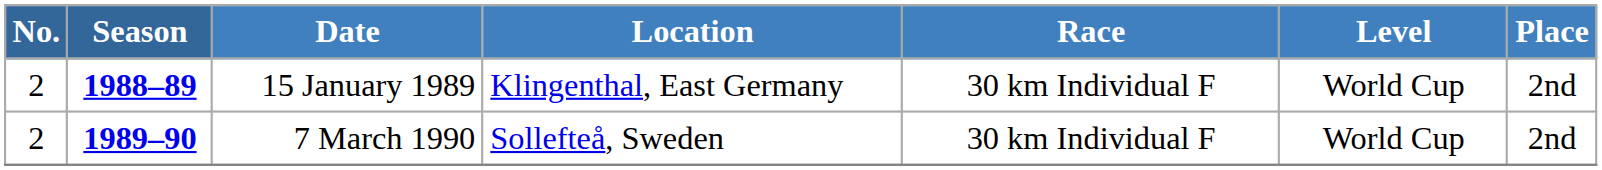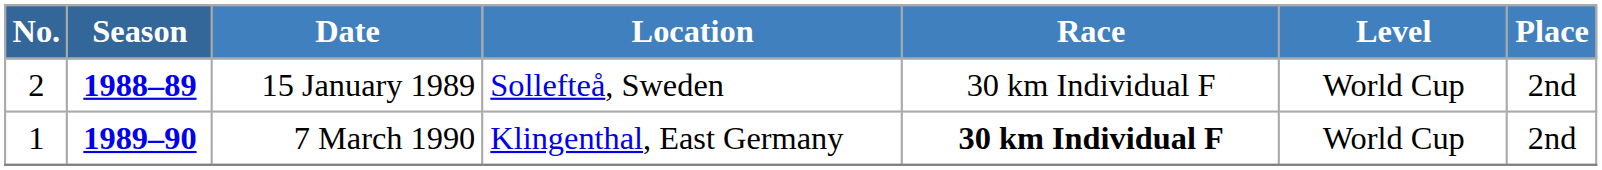15 January 1989 | Location: Klingenthal, East Germany -> Sollefteå, Sweden
7 March 1990 | No.: 2 -> 1
7 March 1990 | Location: Sollefteå, Sweden -> Klingenthal, East Germany
7 March 1990 | Race: normal -> bold
